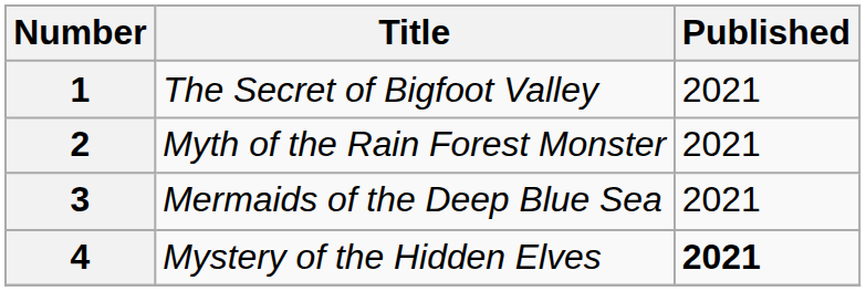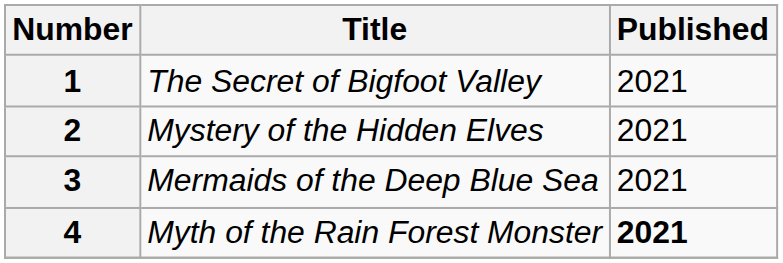2 | Title: Myth of the Rain Forest Monster -> Mystery of the Hidden Elves
4 | Title: Mystery of the Hidden Elves -> Myth of the Rain Forest Monster
